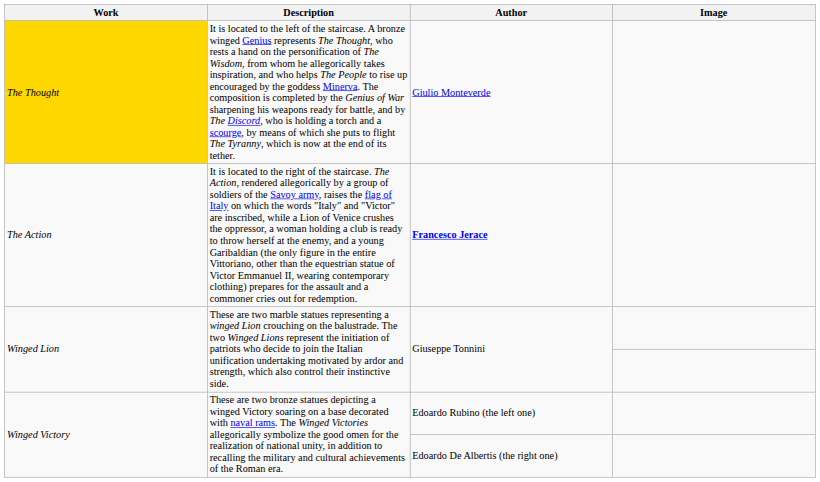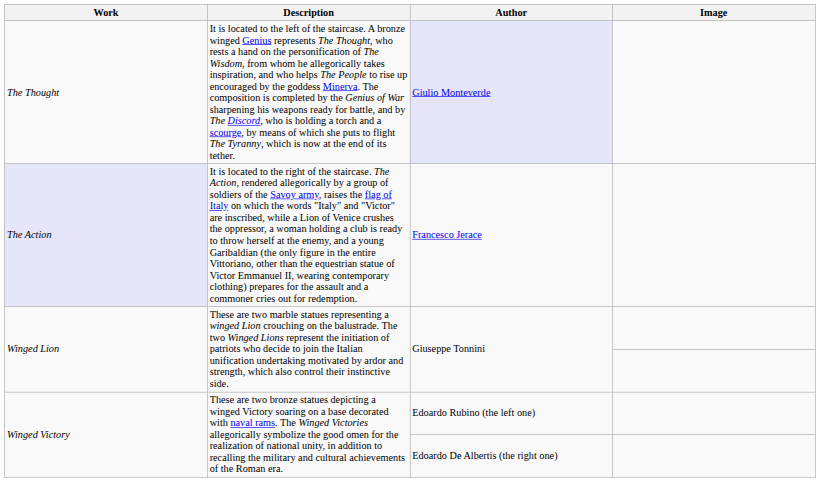Giulio Monteverde | Work: gold background -> no background
Giulio Monteverde | Author: no background -> lavender background
Francesco Jerace | Work: no background -> lavender background
Francesco Jerace | Author: bold -> normal
